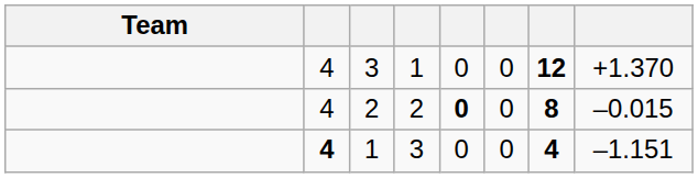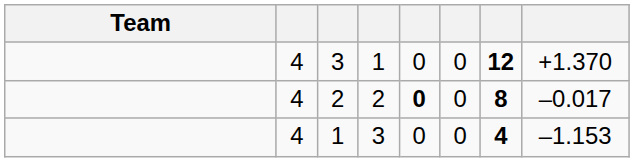row 3 | column 8: –0.015 -> –0.017
row 4 | column 2: bold -> normal
row 4 | column 8: –1.151 -> –1.153
